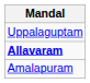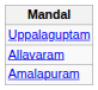row 3 | column 1: bold -> normal
